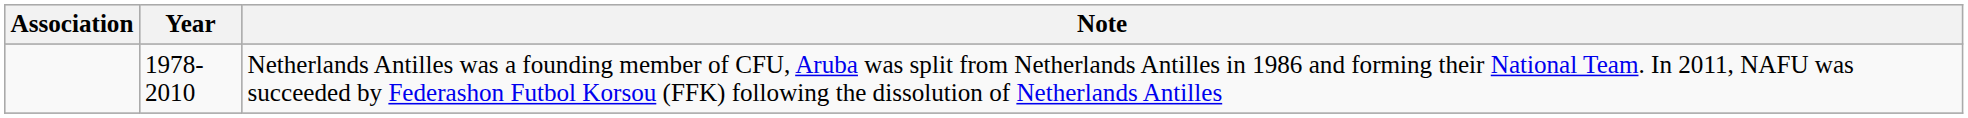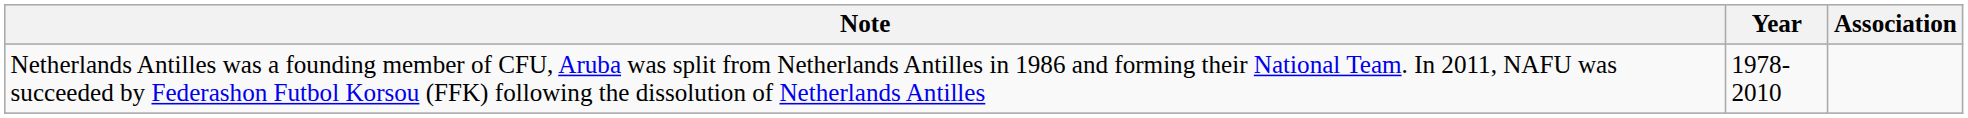columns swapped: Association <-> Note
